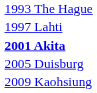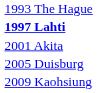1997 Lahti | column 1: normal -> bold
2001 Akita | column 1: bold -> normal
